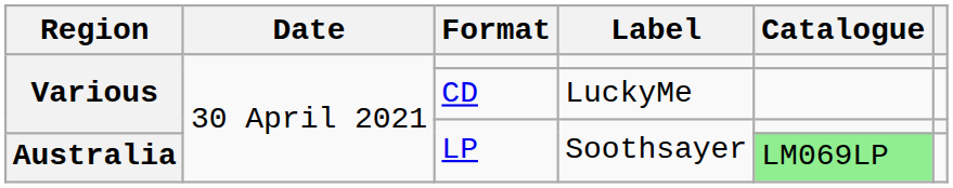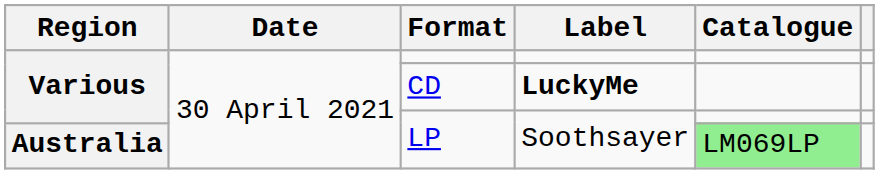CD | Label: normal -> bold
